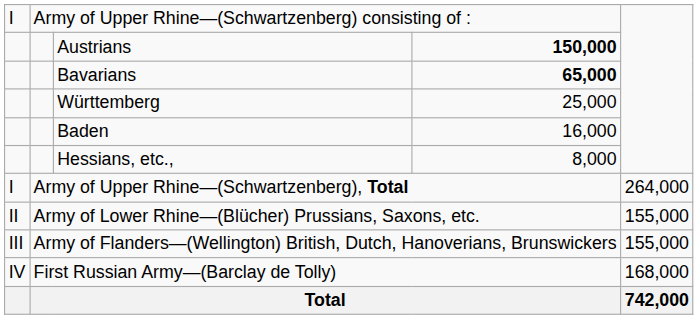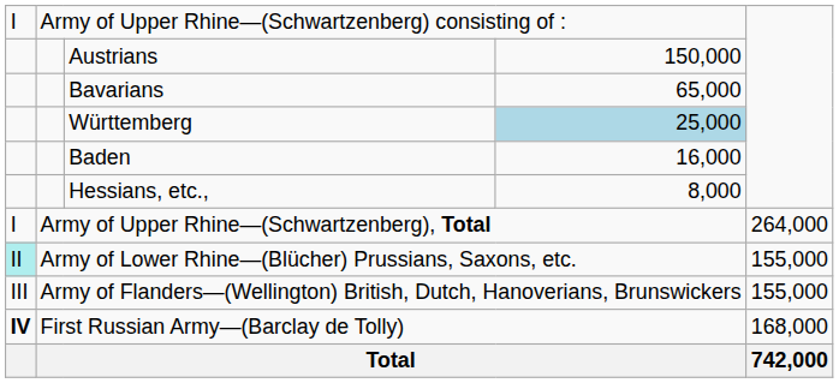Austrians | column 4: bold -> normal
Bavarians | column 4: bold -> normal
Württemberg | column 4: no background -> lightblue background
Army of Lower Rhine—(Blücher) Prussians, Saxons, etc. | column 1: no background -> paleturquoise background
First Russian Army—(Barclay de Tolly) | column 1: normal -> bold
